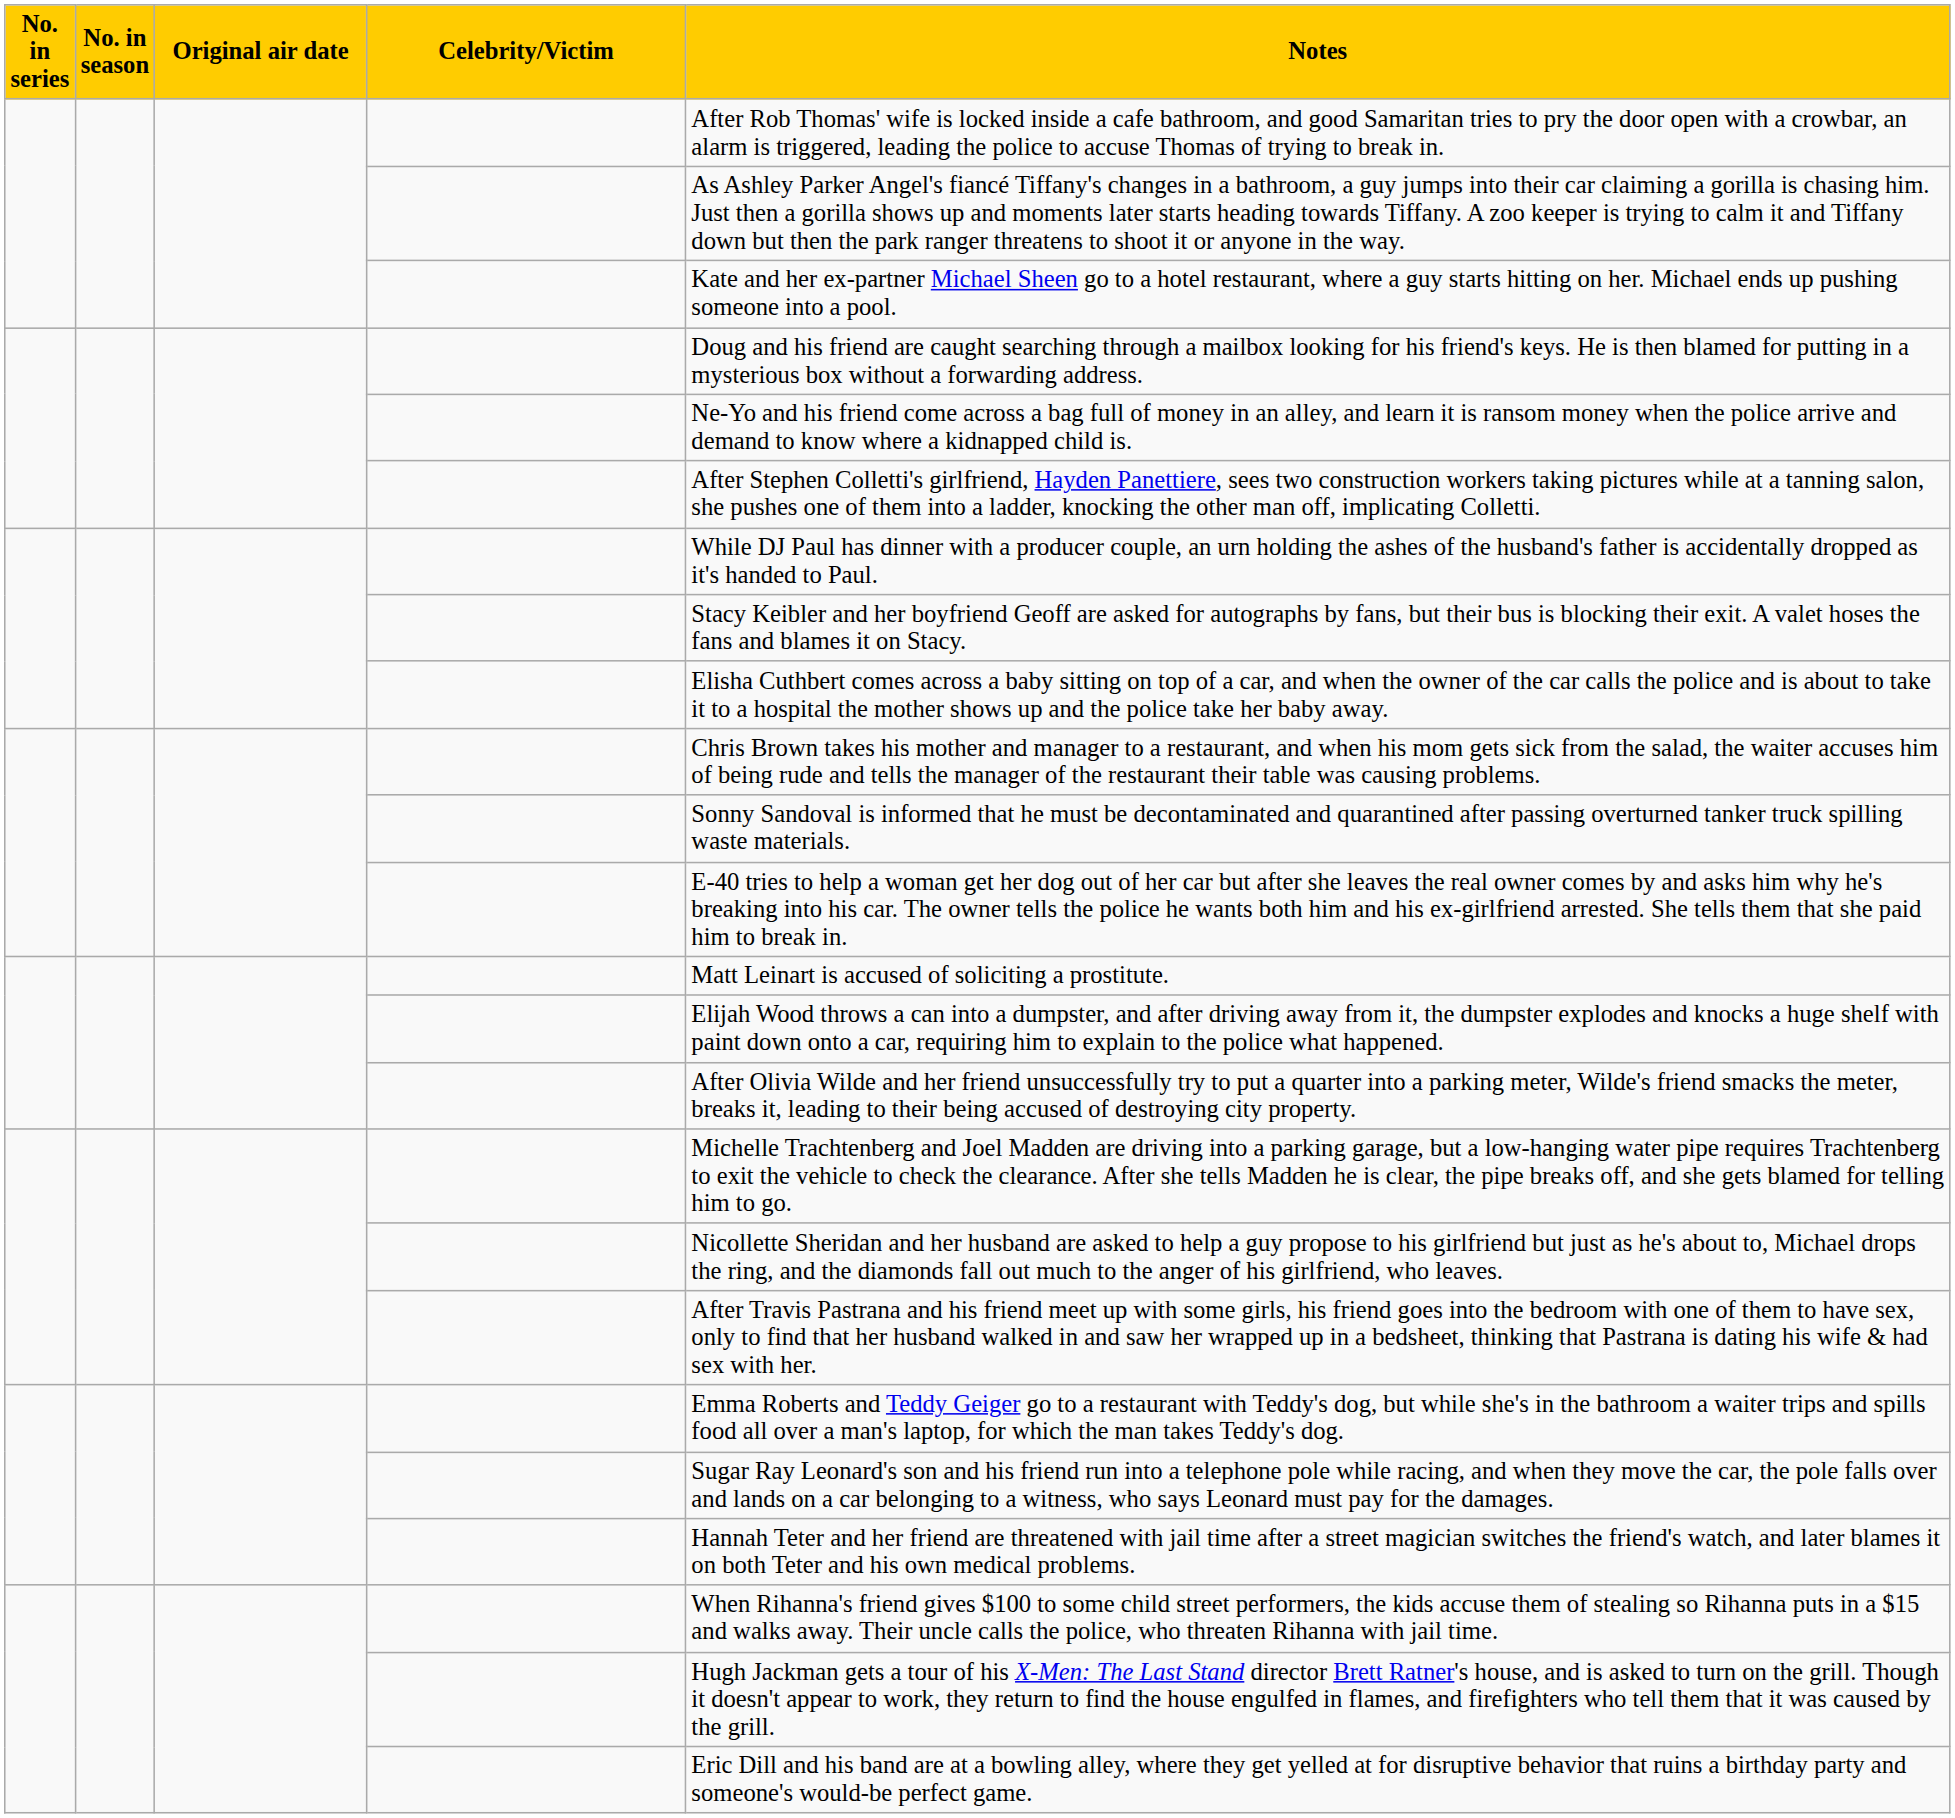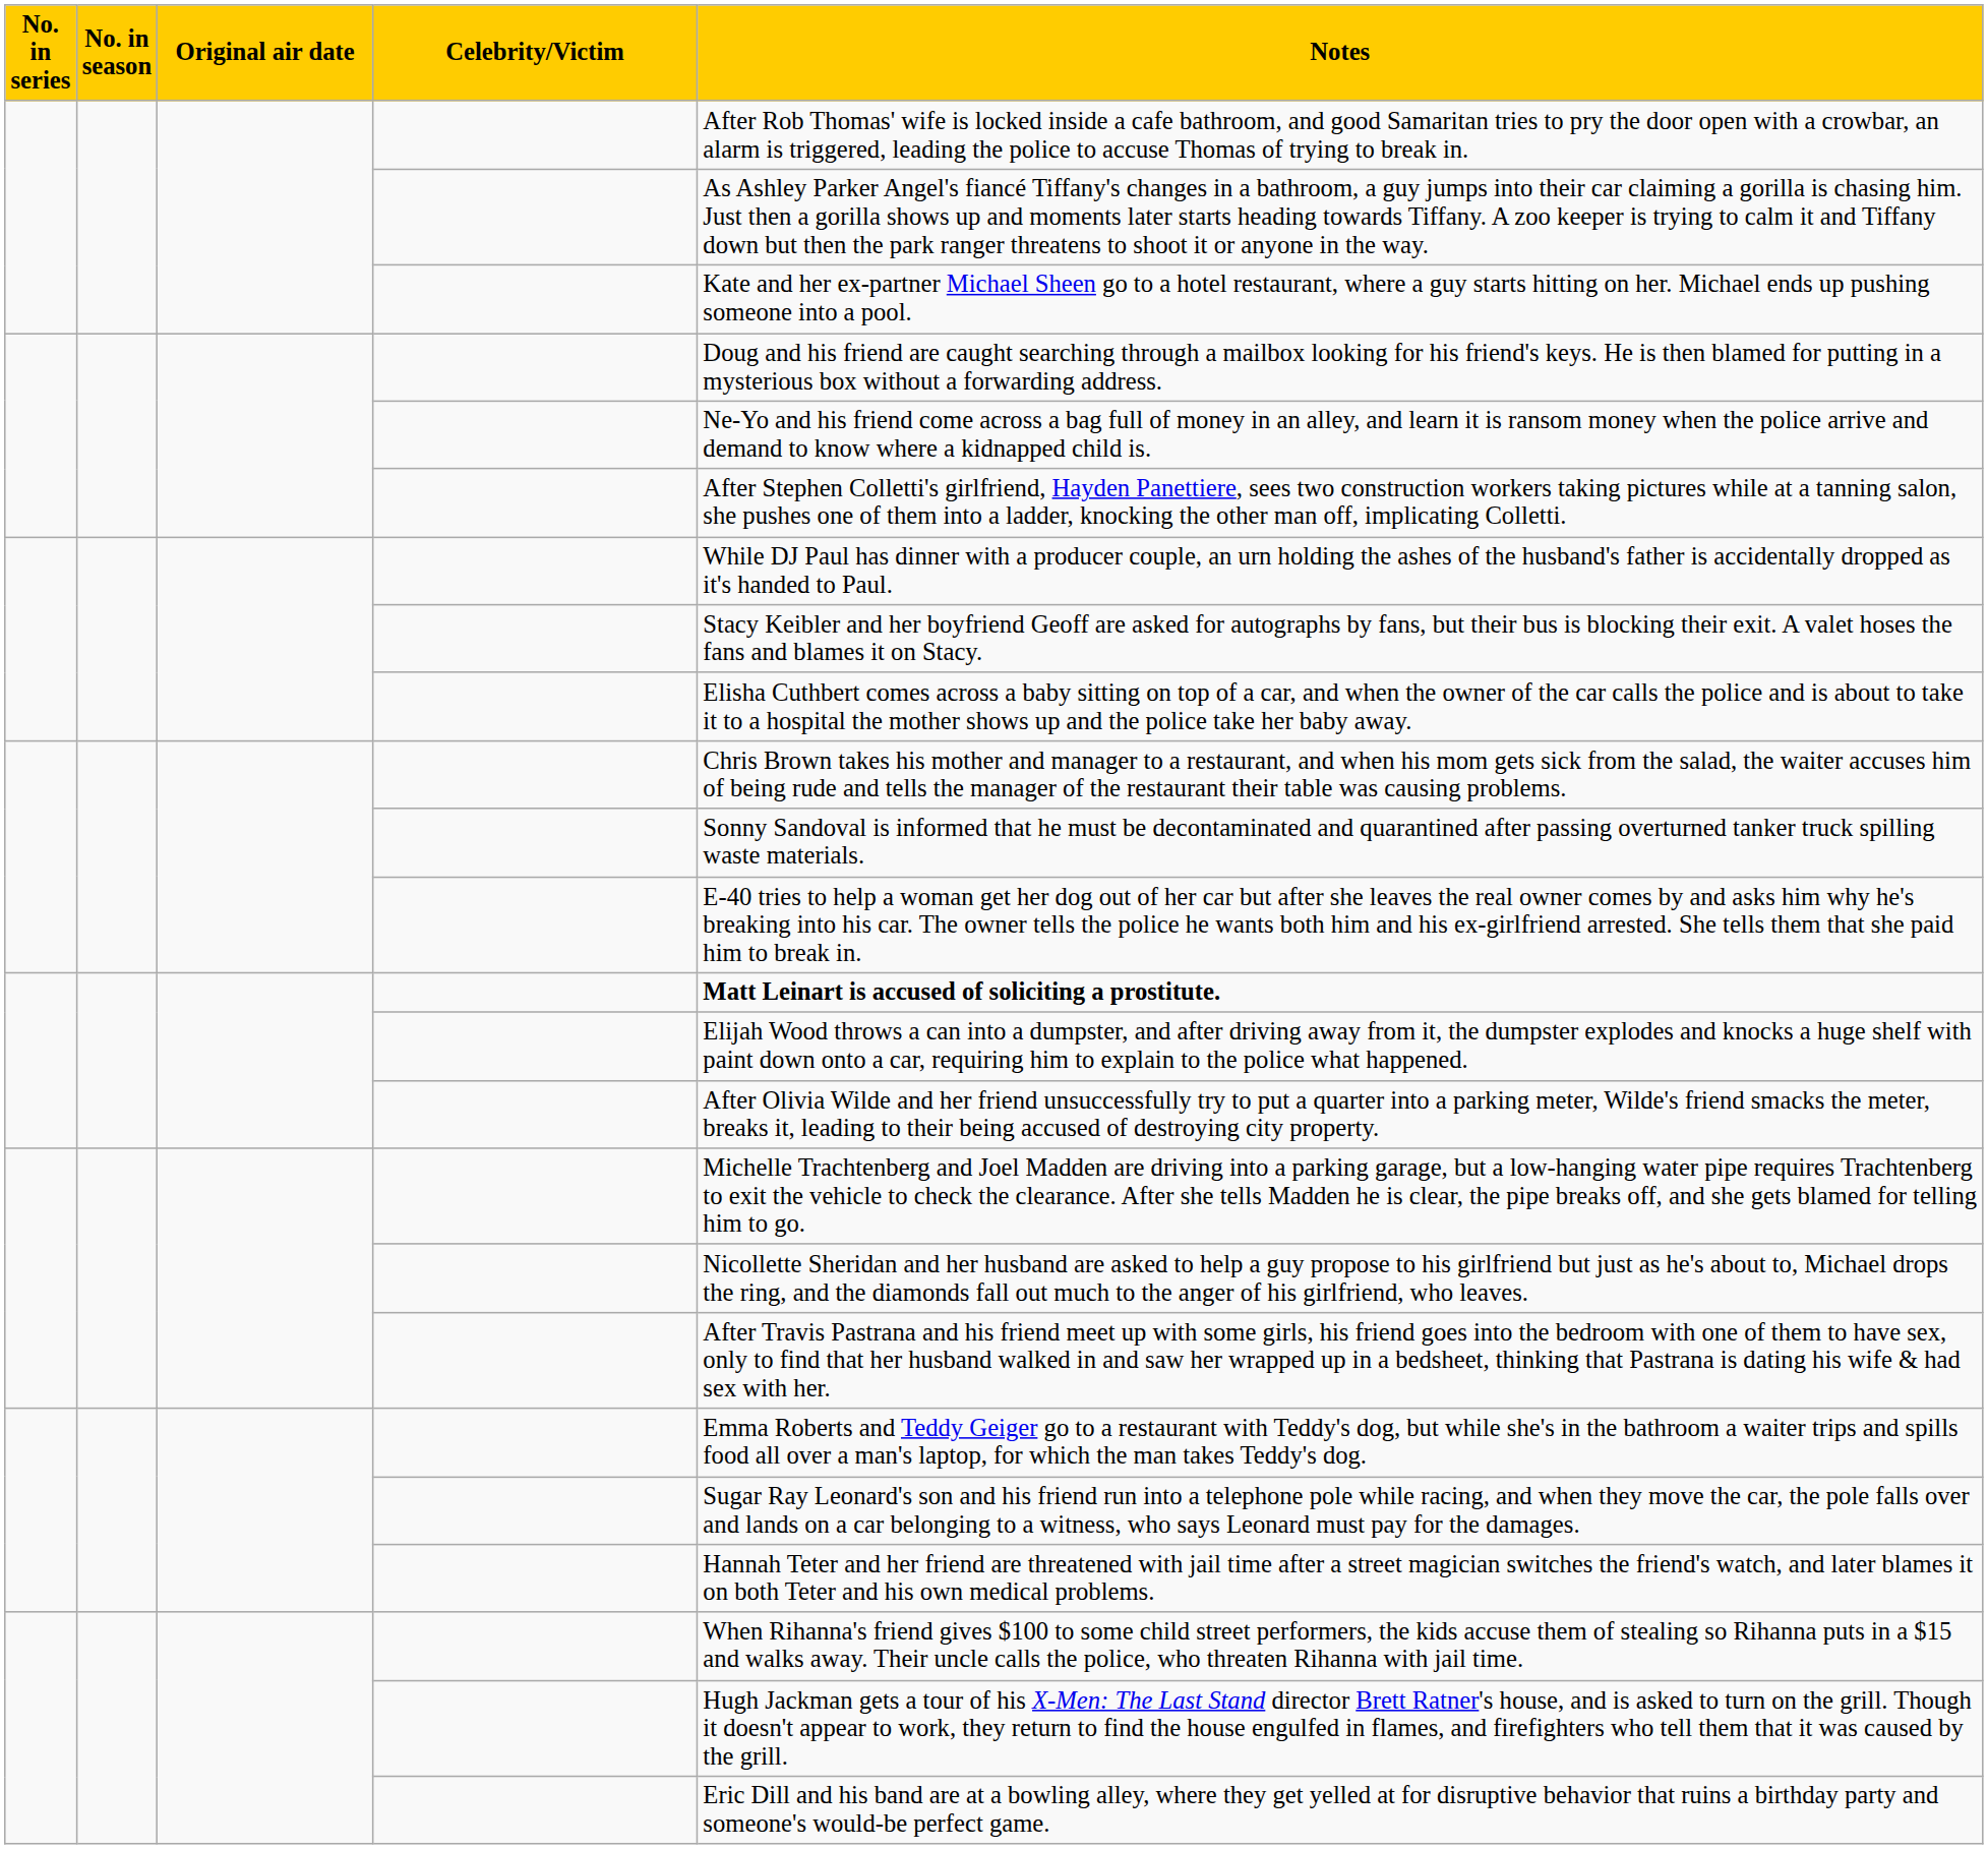row 14 | Notes: normal -> bold
